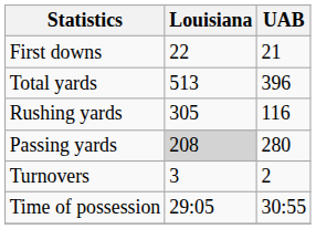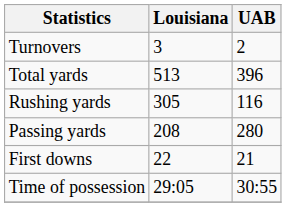rows swapped: First downs <-> Turnovers
Passing yards | Louisiana: lightgrey background -> no background
